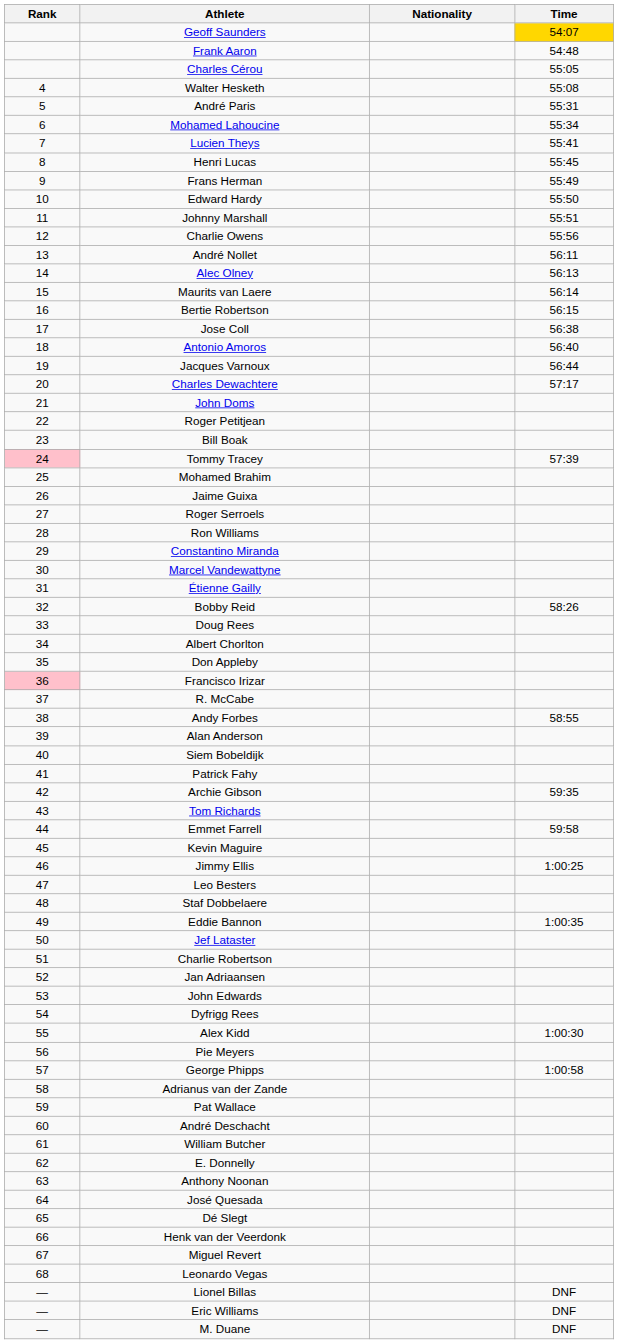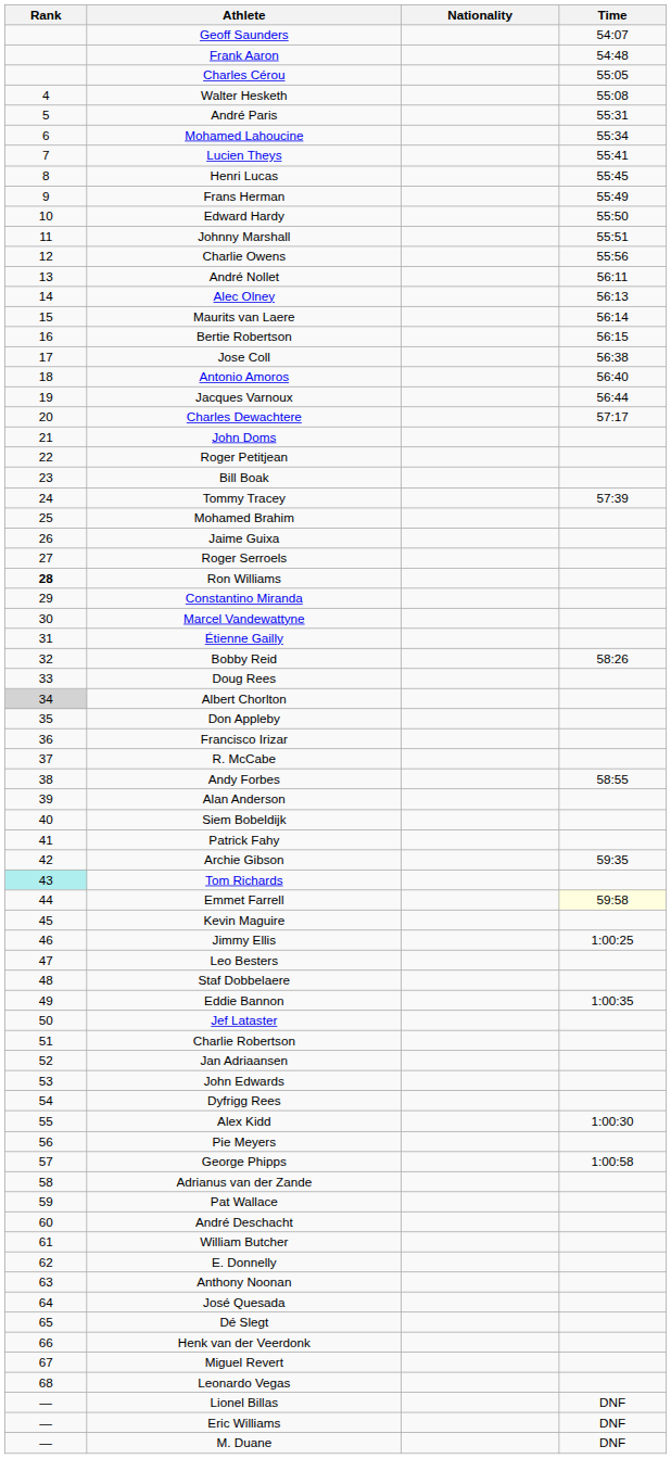Geoff Saunders | Time: gold background -> no background
Tommy Tracey | Rank: pink background -> no background
Ron Williams | Rank: normal -> bold
Albert Chorlton | Rank: no background -> lightgrey background
Francisco Irizar | Rank: pink background -> no background
Tom Richards | Rank: no background -> paleturquoise background
Emmet Farrell | Time: no background -> lightyellow background
